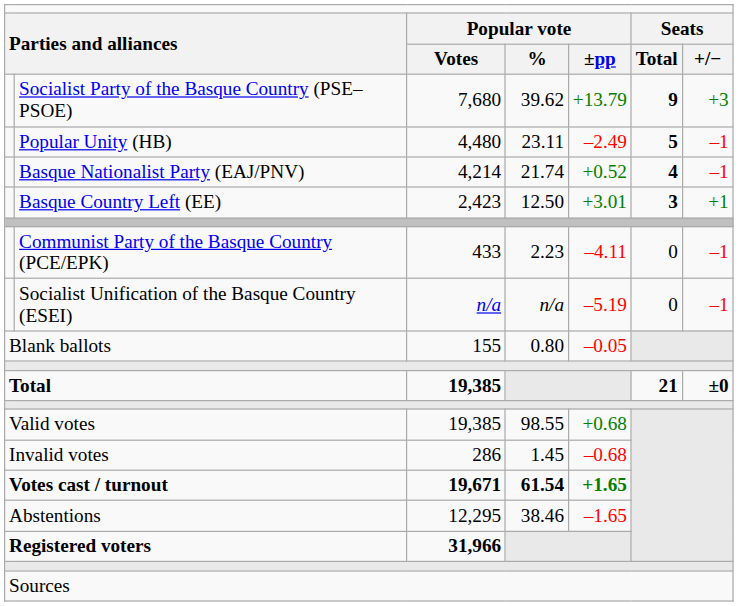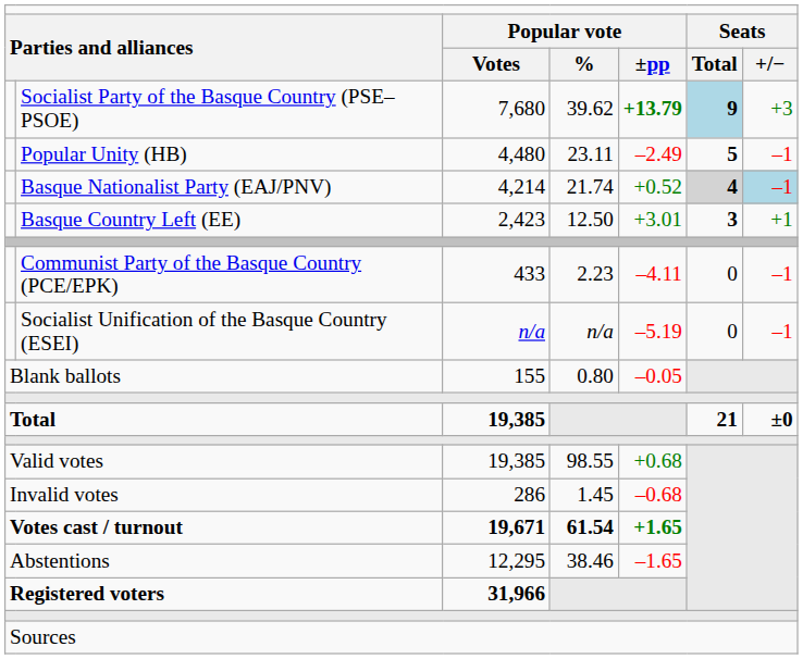Socialist Party of the Basque Country (PSE–PSOE) | column 5: normal -> bold
Socialist Party of the Basque Country (PSE–PSOE) | column 6: no background -> lightblue background
Basque Nationalist Party (EAJ/PNV) | column 6: no background -> lightgrey background
Basque Nationalist Party (EAJ/PNV) | column 7: no background -> lightblue background
